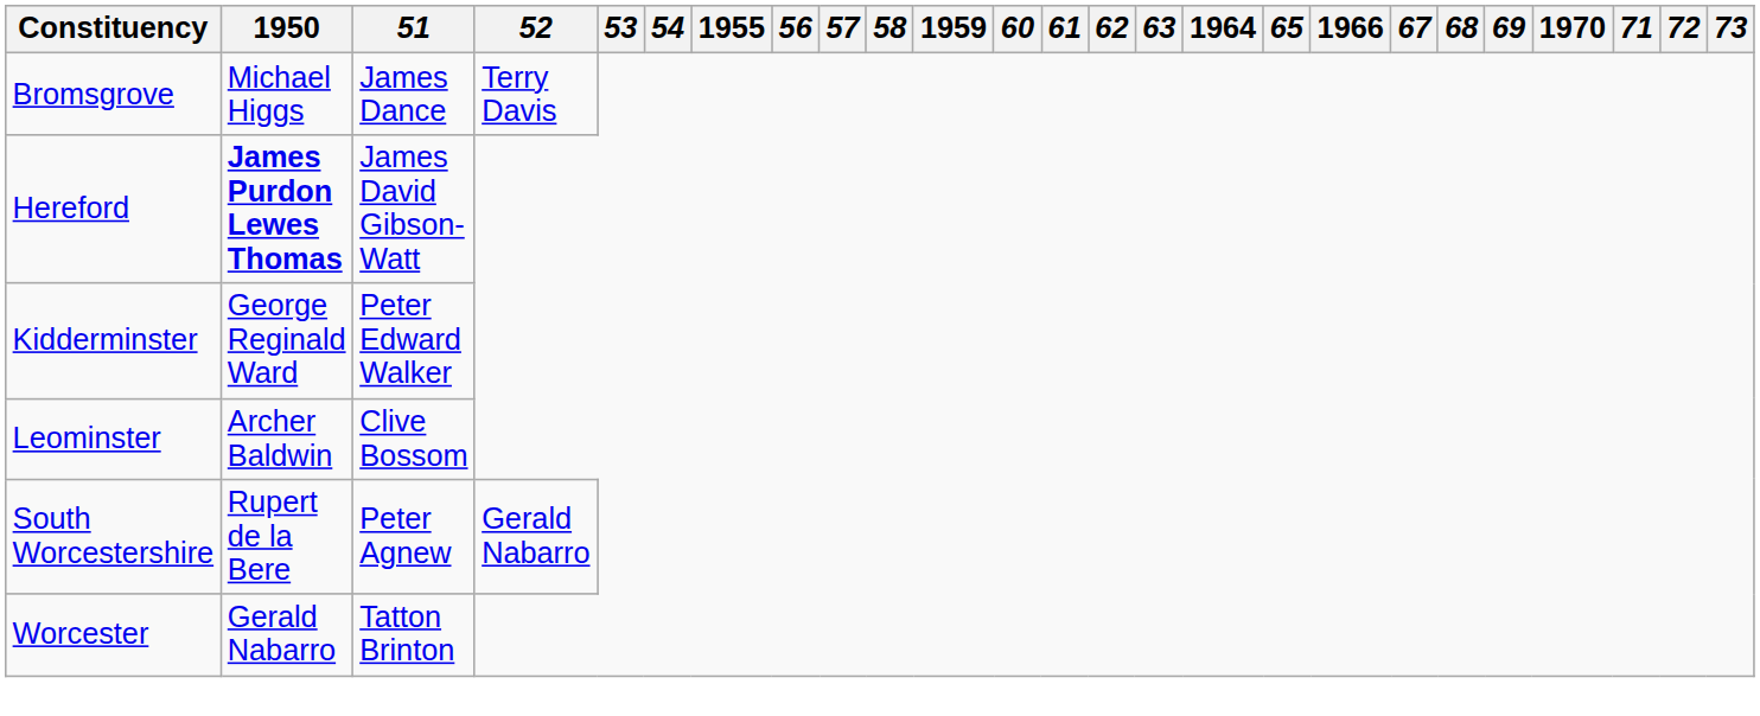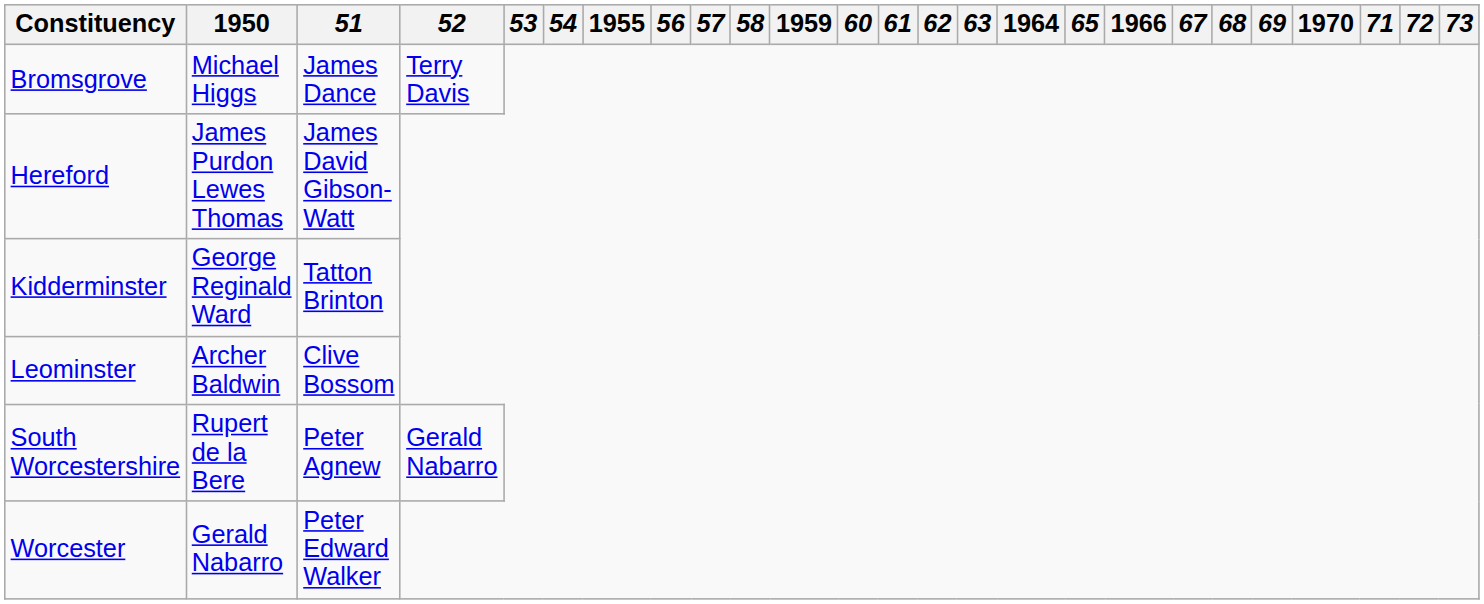Hereford | 1950: bold -> normal
Kidderminster | 51: Peter Edward Walker -> Tatton Brinton
Worcester | 51: Tatton Brinton -> Peter Edward Walker
